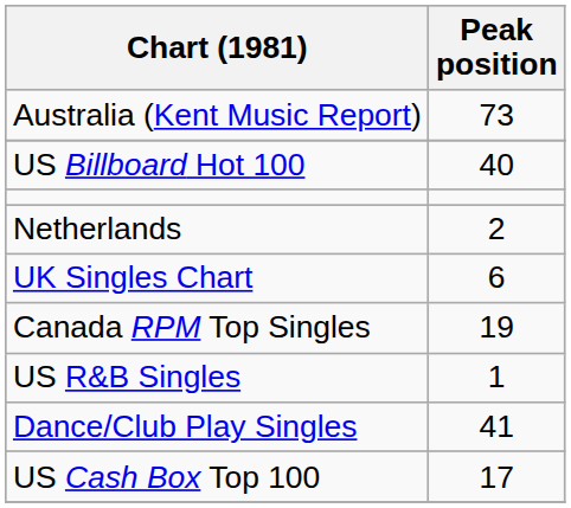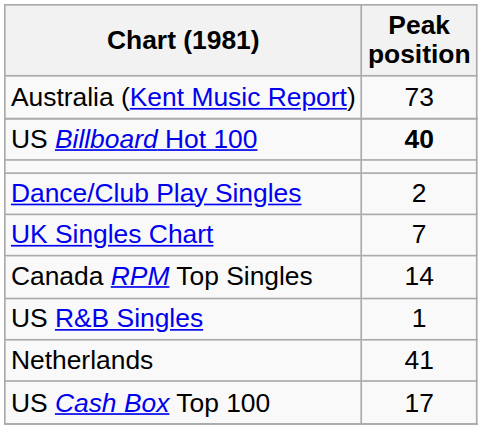row 3 | Peak position: normal -> bold
row 5 | Chart (1981): Netherlands -> Dance/Club Play Singles
row 6 | Peak position: 6 -> 7
row 7 | Peak position: 19 -> 14
row 9 | Chart (1981): Dance/Club Play Singles -> Netherlands
